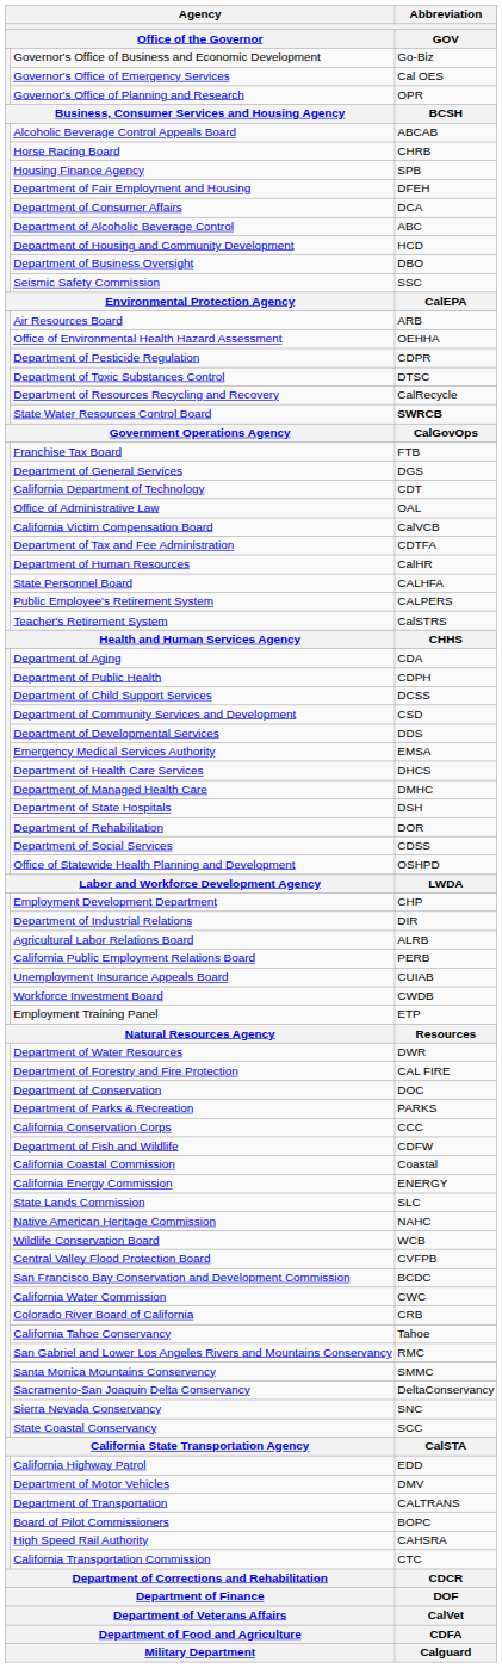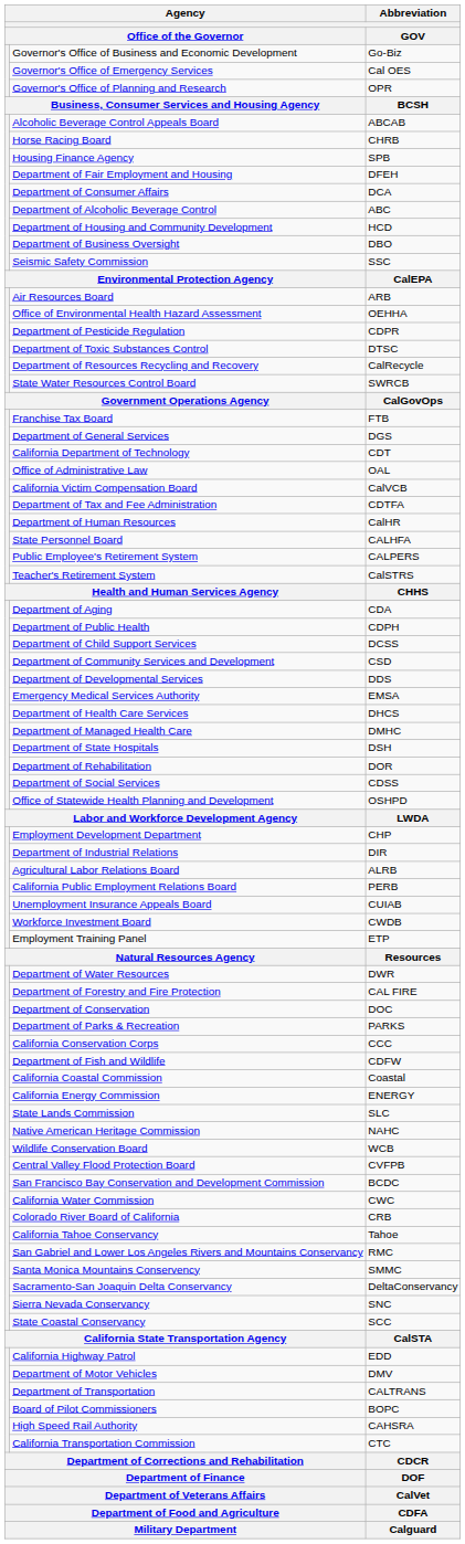State Water Resources Control Board | Abbreviation / GOV: bold -> normal
